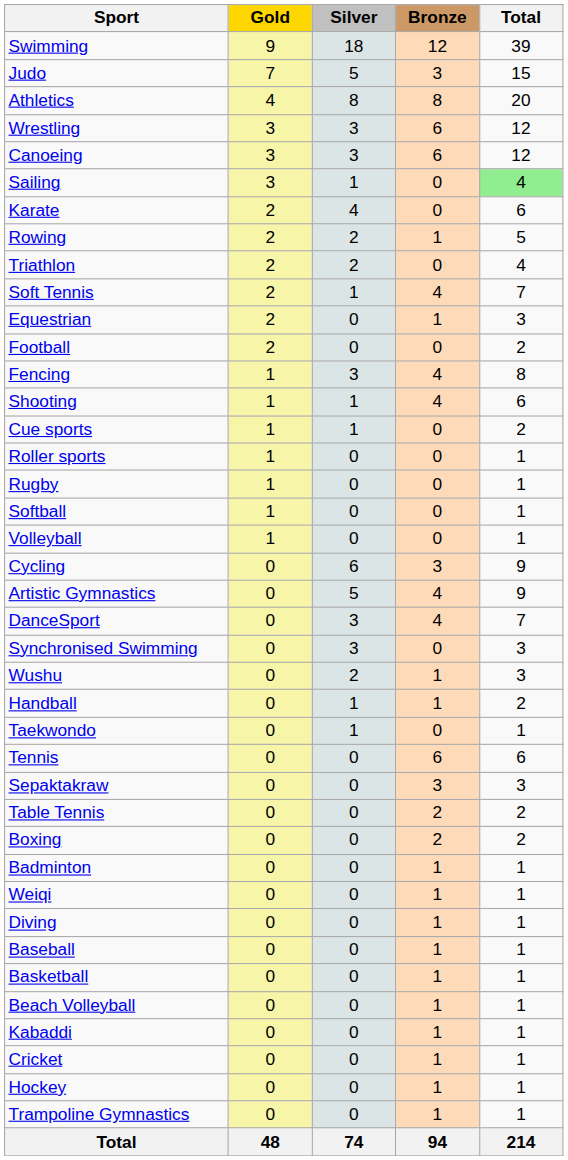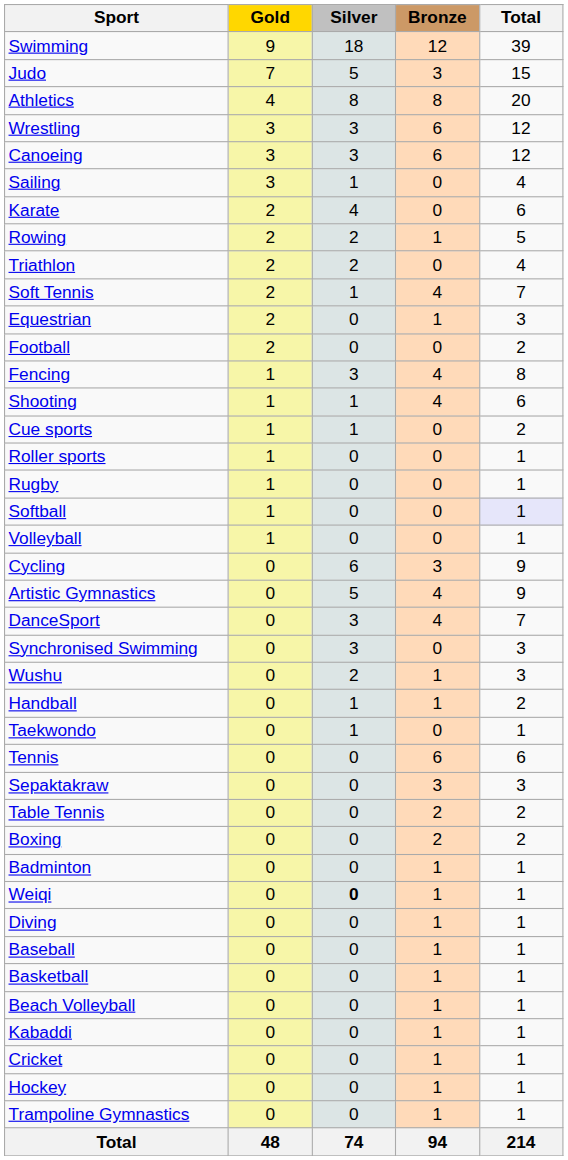Sailing | Total: lightgreen background -> no background
Softball | Total: no background -> lavender background
Weiqi | Silver: normal -> bold
